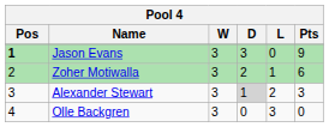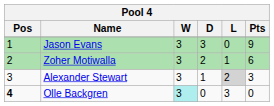Jason Evans | Pos: bold -> normal
Alexander Stewart | D: lightgrey background -> no background
Alexander Stewart | L: no background -> lightgrey background
Olle Backgren | Pos: normal -> bold
Olle Backgren | W: no background -> paleturquoise background
